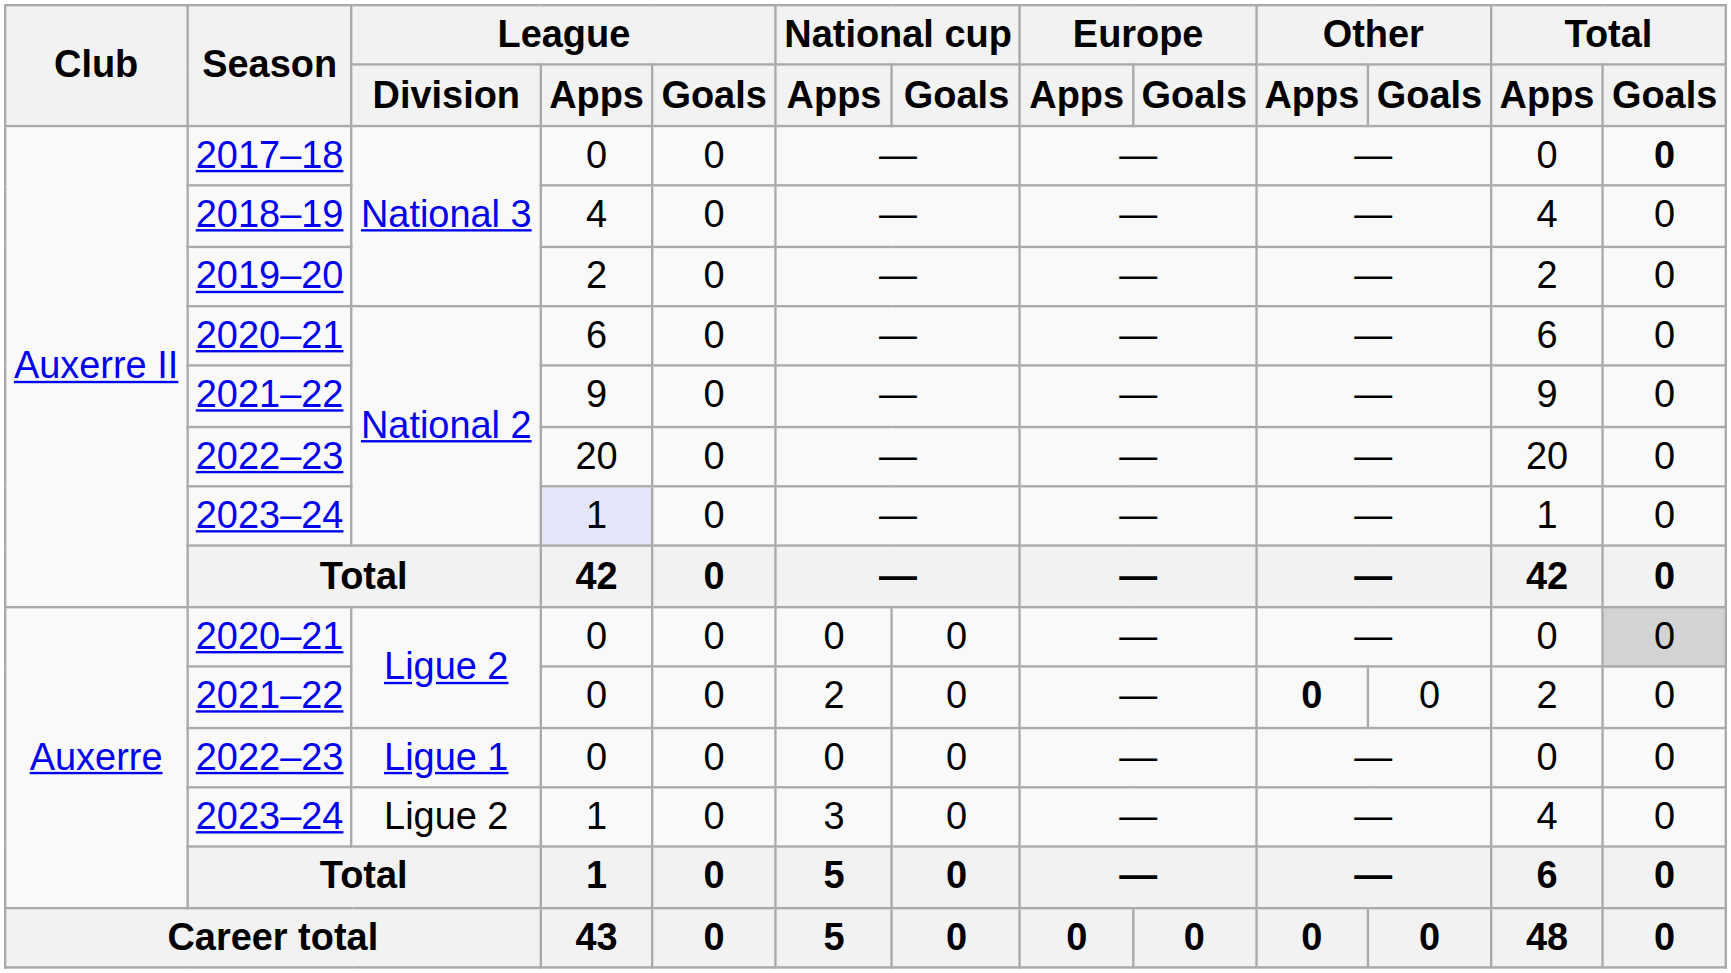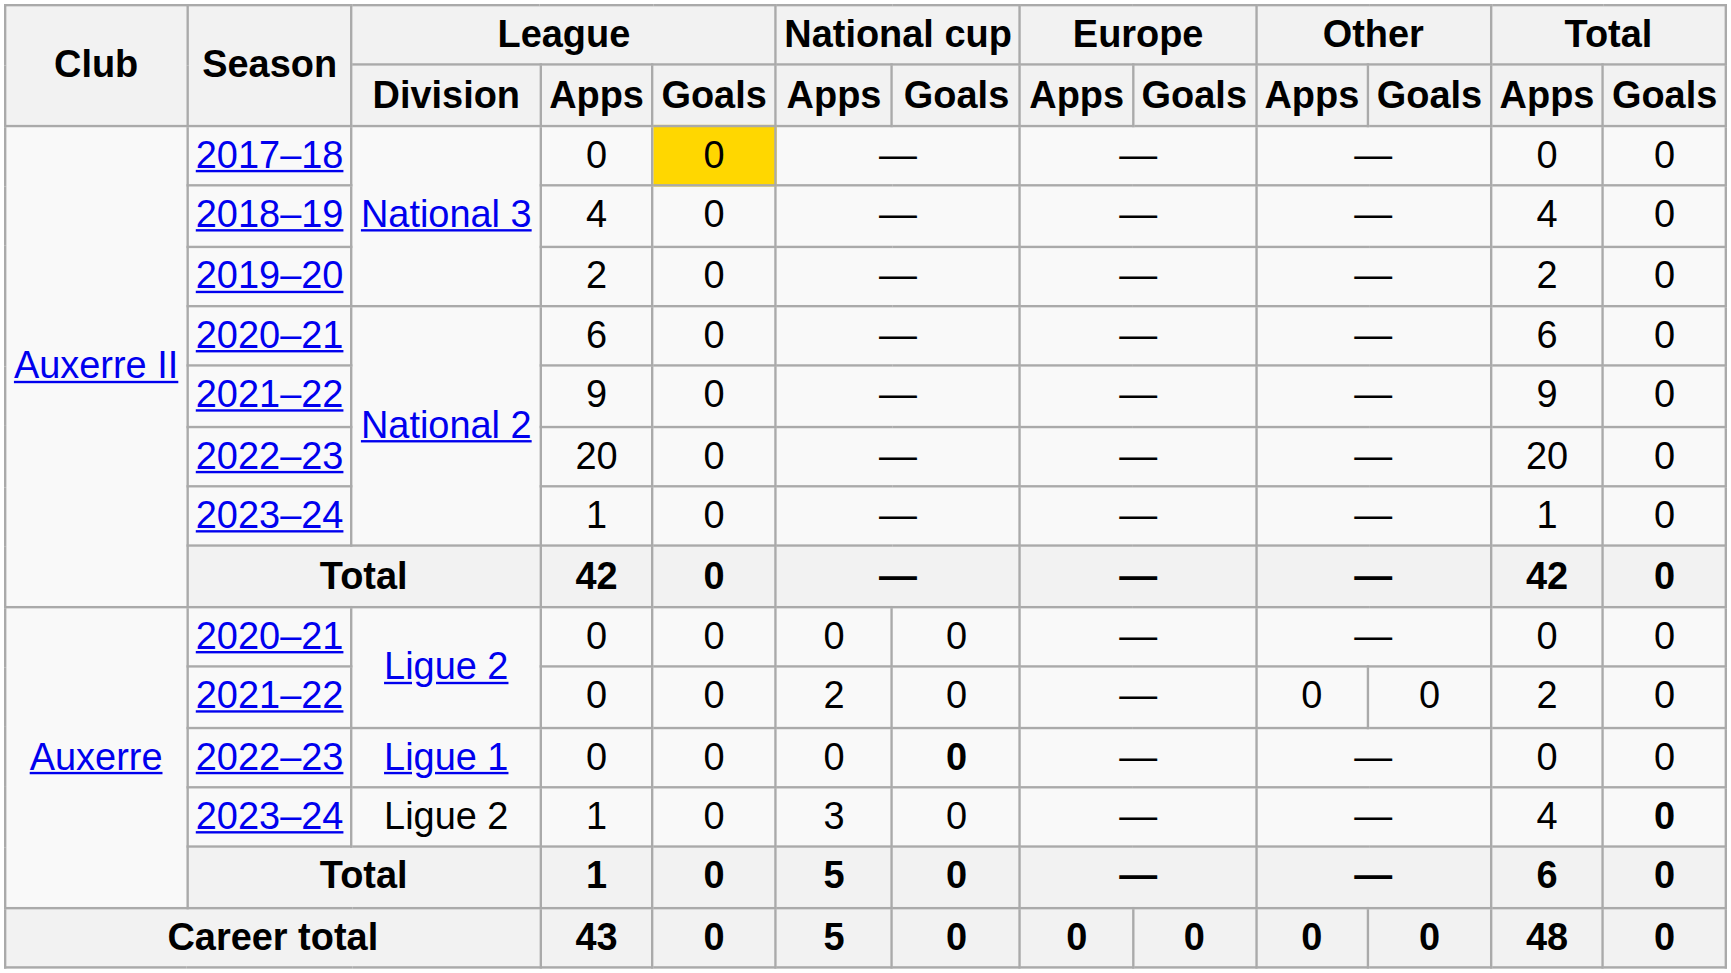2017–18 | League / Goals: no background -> gold background
2017–18 | Total / Goals: bold -> normal
2023–24 / National 2 | League / Apps: lavender background -> no background
2020–21 / Ligue 2 | Total / Goals: lightgrey background -> no background
2021–22 / Ligue 2 | Other / Apps: bold -> normal
2022–23 / Ligue 1 | National cup / Goals: normal -> bold
2023–24 / Ligue 2 | Total / Goals: normal -> bold
